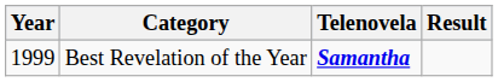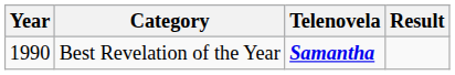Best Revelation of the Year | Year: 1999 -> 1990
